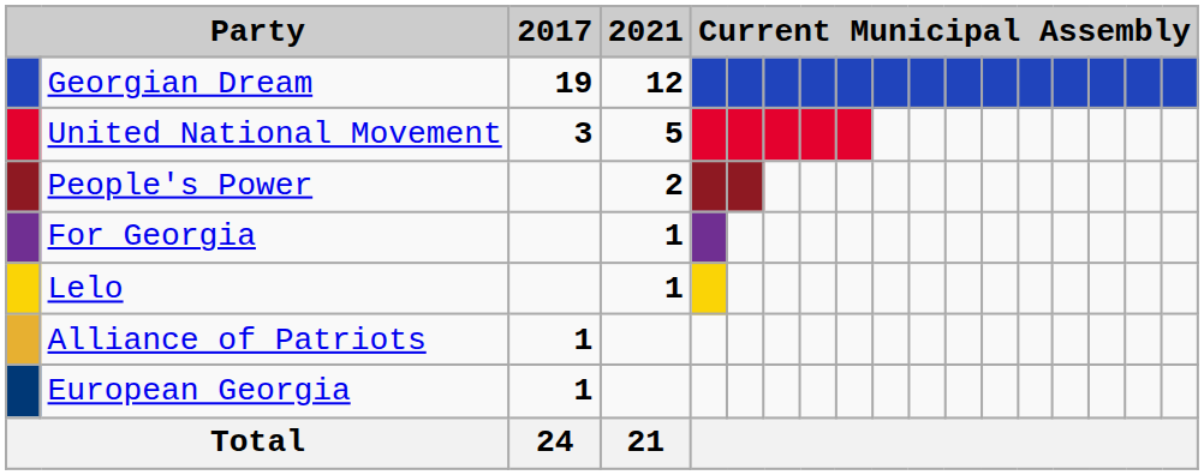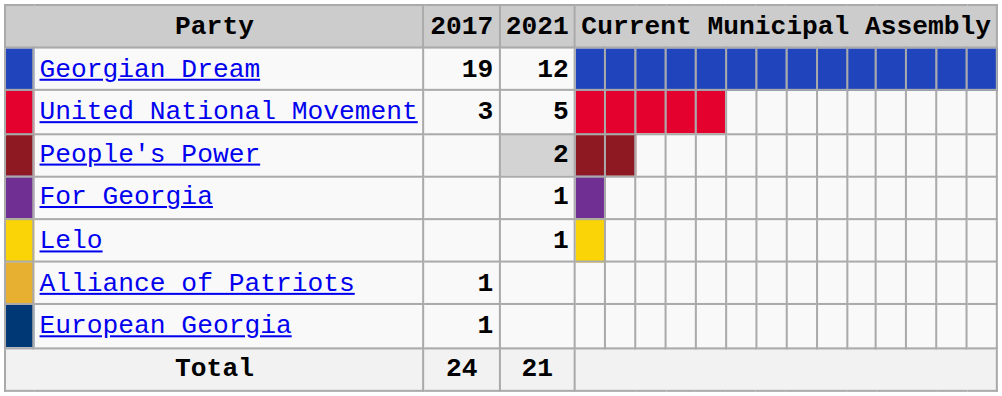People's Power | 2021: no background -> lightgrey background
